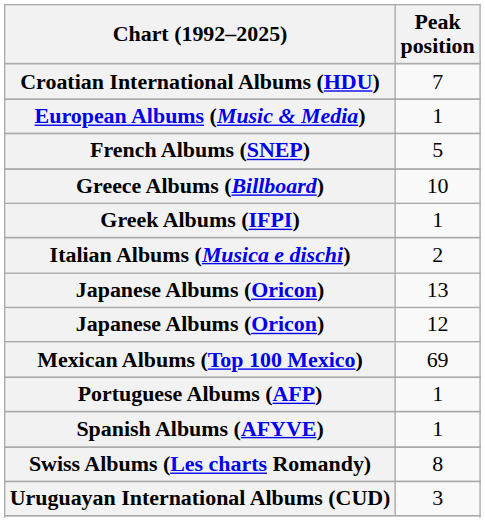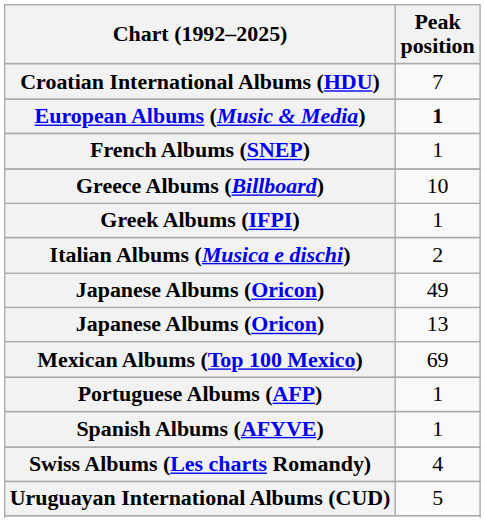row 3 | Peak position: normal -> bold
row 4 | Peak position: 5 -> 1
row 8 | Peak position: 13 -> 49
row 9 | Peak position: 12 -> 13
row 13 | Peak position: 8 -> 4
row 14 | Peak position: 3 -> 5
